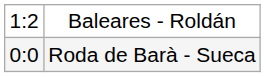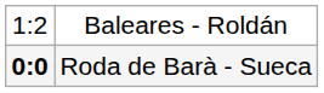Roda de Barà - Sueca | column 1: normal -> bold
